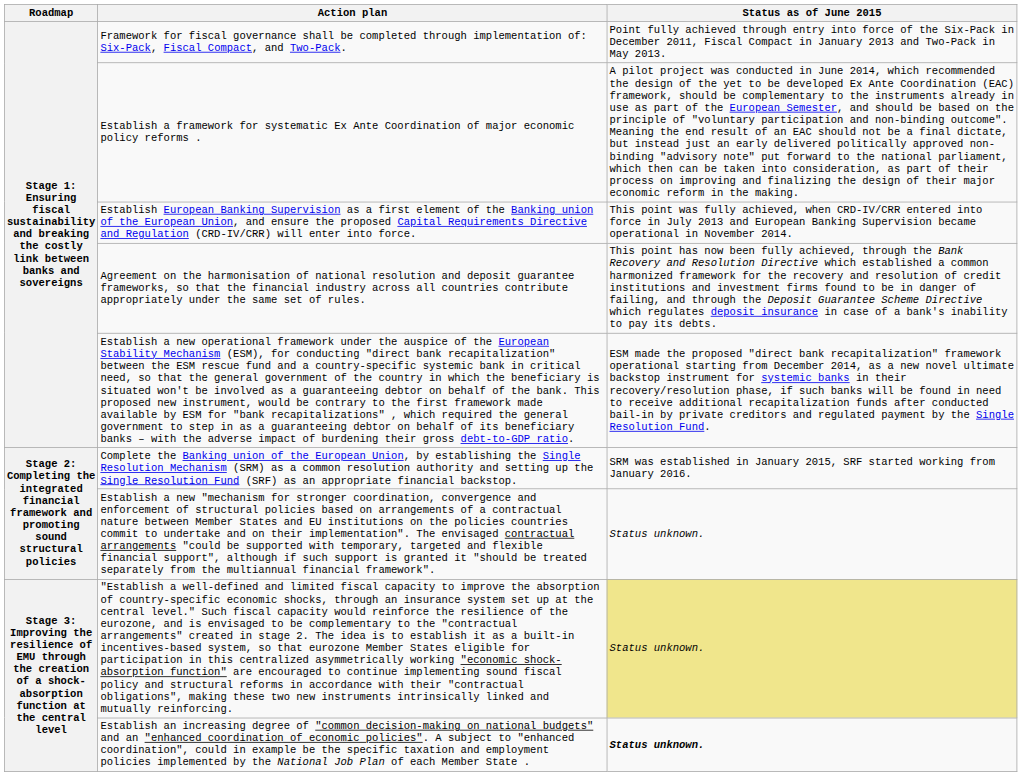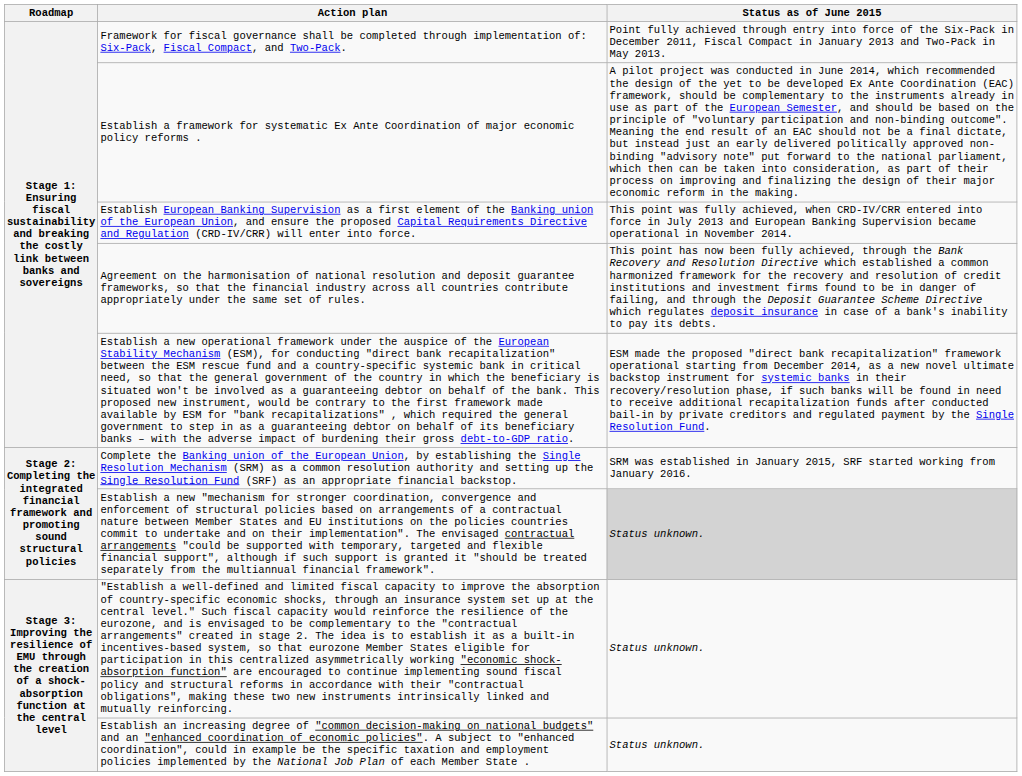row 8 | Status as of June 2015: no background -> lightgrey background
row 9 | Status as of June 2015: khaki background -> no background
row 10 | Status as of June 2015: bold -> normal
